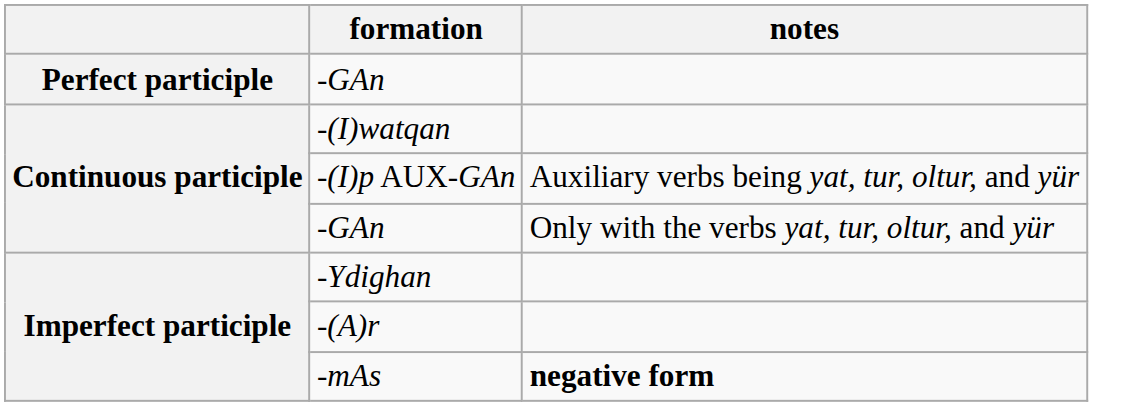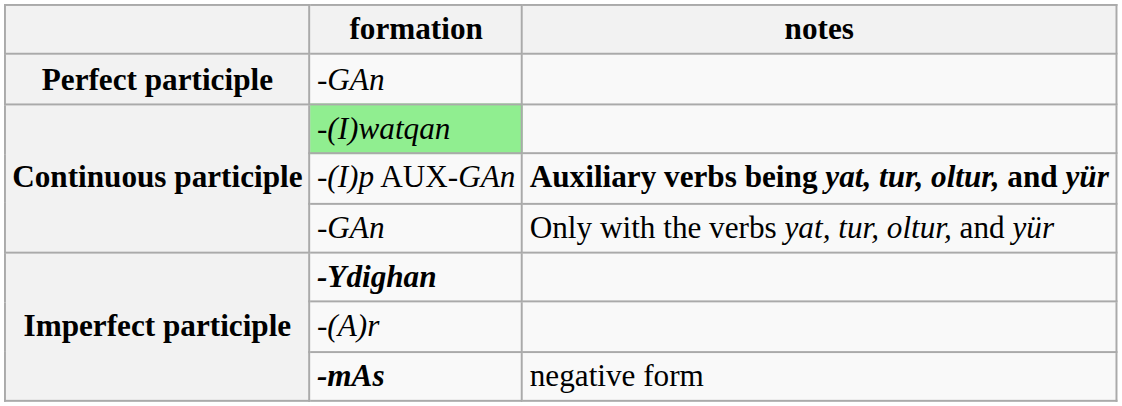-(I)watqan | formation: no background -> lightgreen background
-(I)p AUX-GAn | notes: normal -> bold
-Ydighan | formation: normal -> bold
-mAs | formation: normal -> bold
-mAs | notes: bold -> normal
